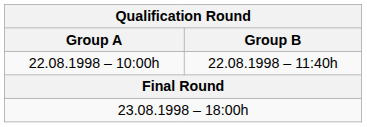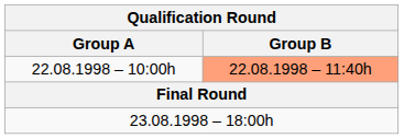22.08.1998 – 10:00h | Group B: no background -> lightsalmon background
